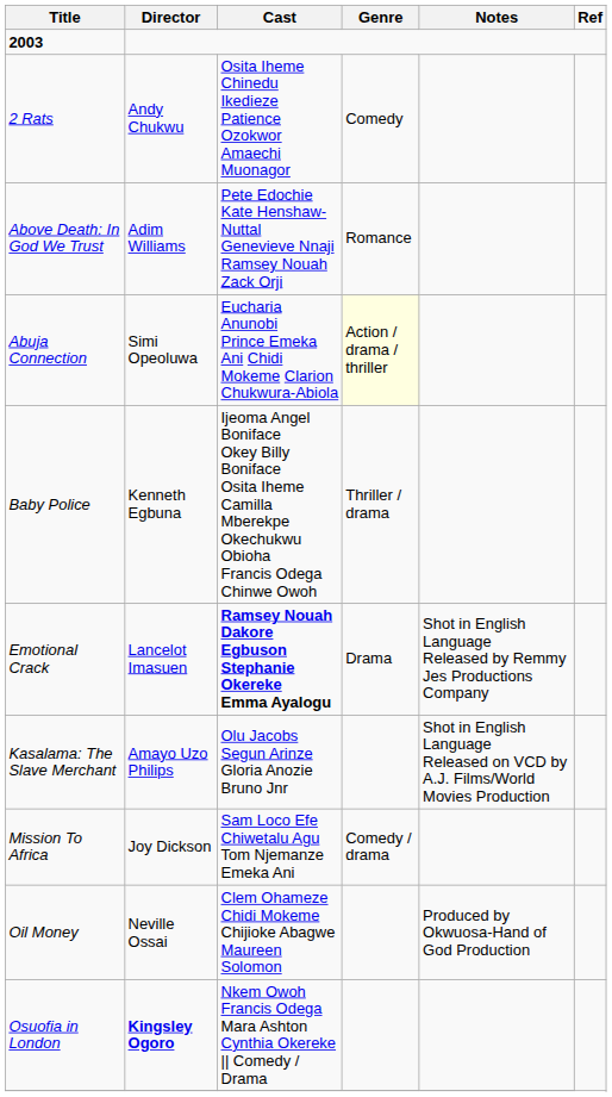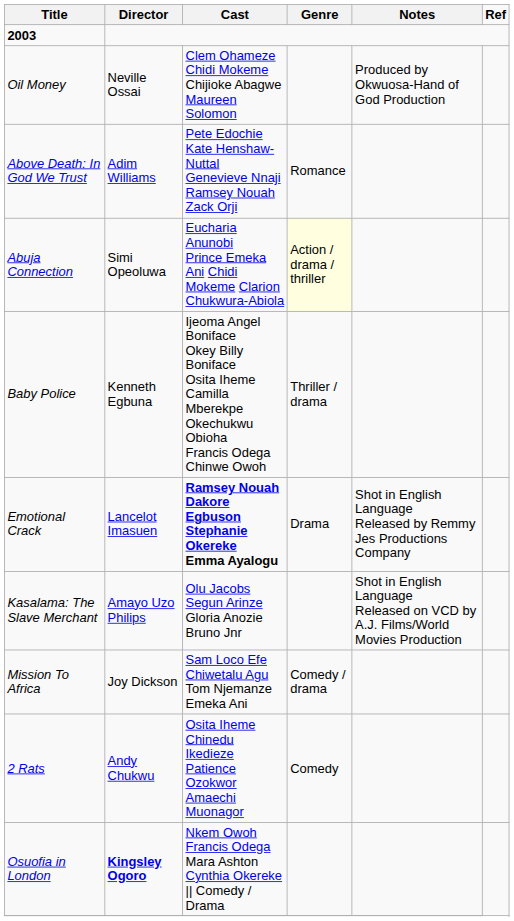rows swapped: 2 Rats <-> Oil Money
